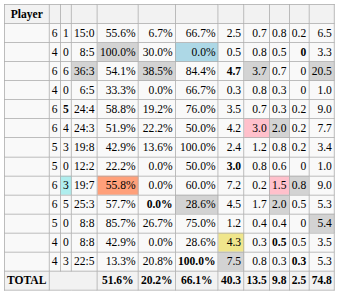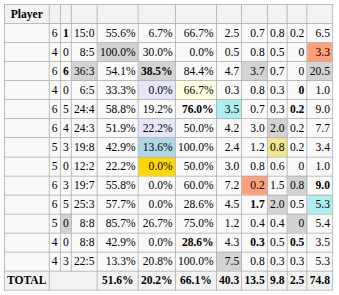15:0 | column 3: normal -> bold
8:5 | column 7: lightblue background -> no background
8:5 | column 11: bold -> normal
8:5 | column 12: no background -> lightsalmon background
36:3 | column 3: normal -> bold
36:3 | column 6: normal -> bold
36:3 | column 8: bold -> normal
6:5 | column 6: no background -> lavender background
6:5 | column 7: no background -> lightyellow background
6:5 | column 11: normal -> bold
24:4 | column 3: bold -> normal
24:4 | column 7: normal -> bold
24:4 | column 8: no background -> paleturquoise background
24:4 | column 11: normal -> bold
24:3 | column 6: no background -> lavender background
24:3 | column 9: pink background -> no background
19:8 | column 6: no background -> lightblue background
19:8 | column 10: no background -> khaki background
12:2 | column 6: no background -> gold background
12:2 | column 8: bold -> normal
19:7 | column 3: paleturquoise background -> no background
19:7 | column 5: lightsalmon background -> no background
19:7 | column 9: no background -> lightsalmon background
19:7 | column 10: pink background -> no background
19:7 | column 12: normal -> bold
25:3 | column 6: bold -> normal
25:3 | column 7: lightgrey background -> no background
25:3 | column 9: normal -> bold
25:3 | column 12: no background -> paleturquoise background
5 / 8:8 | column 3: no background -> lightgrey background
5 / 8:8 | column 11: no background -> lightgrey background
5 / 8:8 | column 12: lightgrey background -> no background
4 / 8:8 | column 7: normal -> bold
4 / 8:8 | column 8: khaki background -> no background
4 / 8:8 | column 9: normal -> bold
4 / 8:8 | column 10: bold -> normal
4 / 8:8 | column 11: normal -> bold
22:5 | column 7: bold -> normal
22:5 | column 11: bold -> normal
